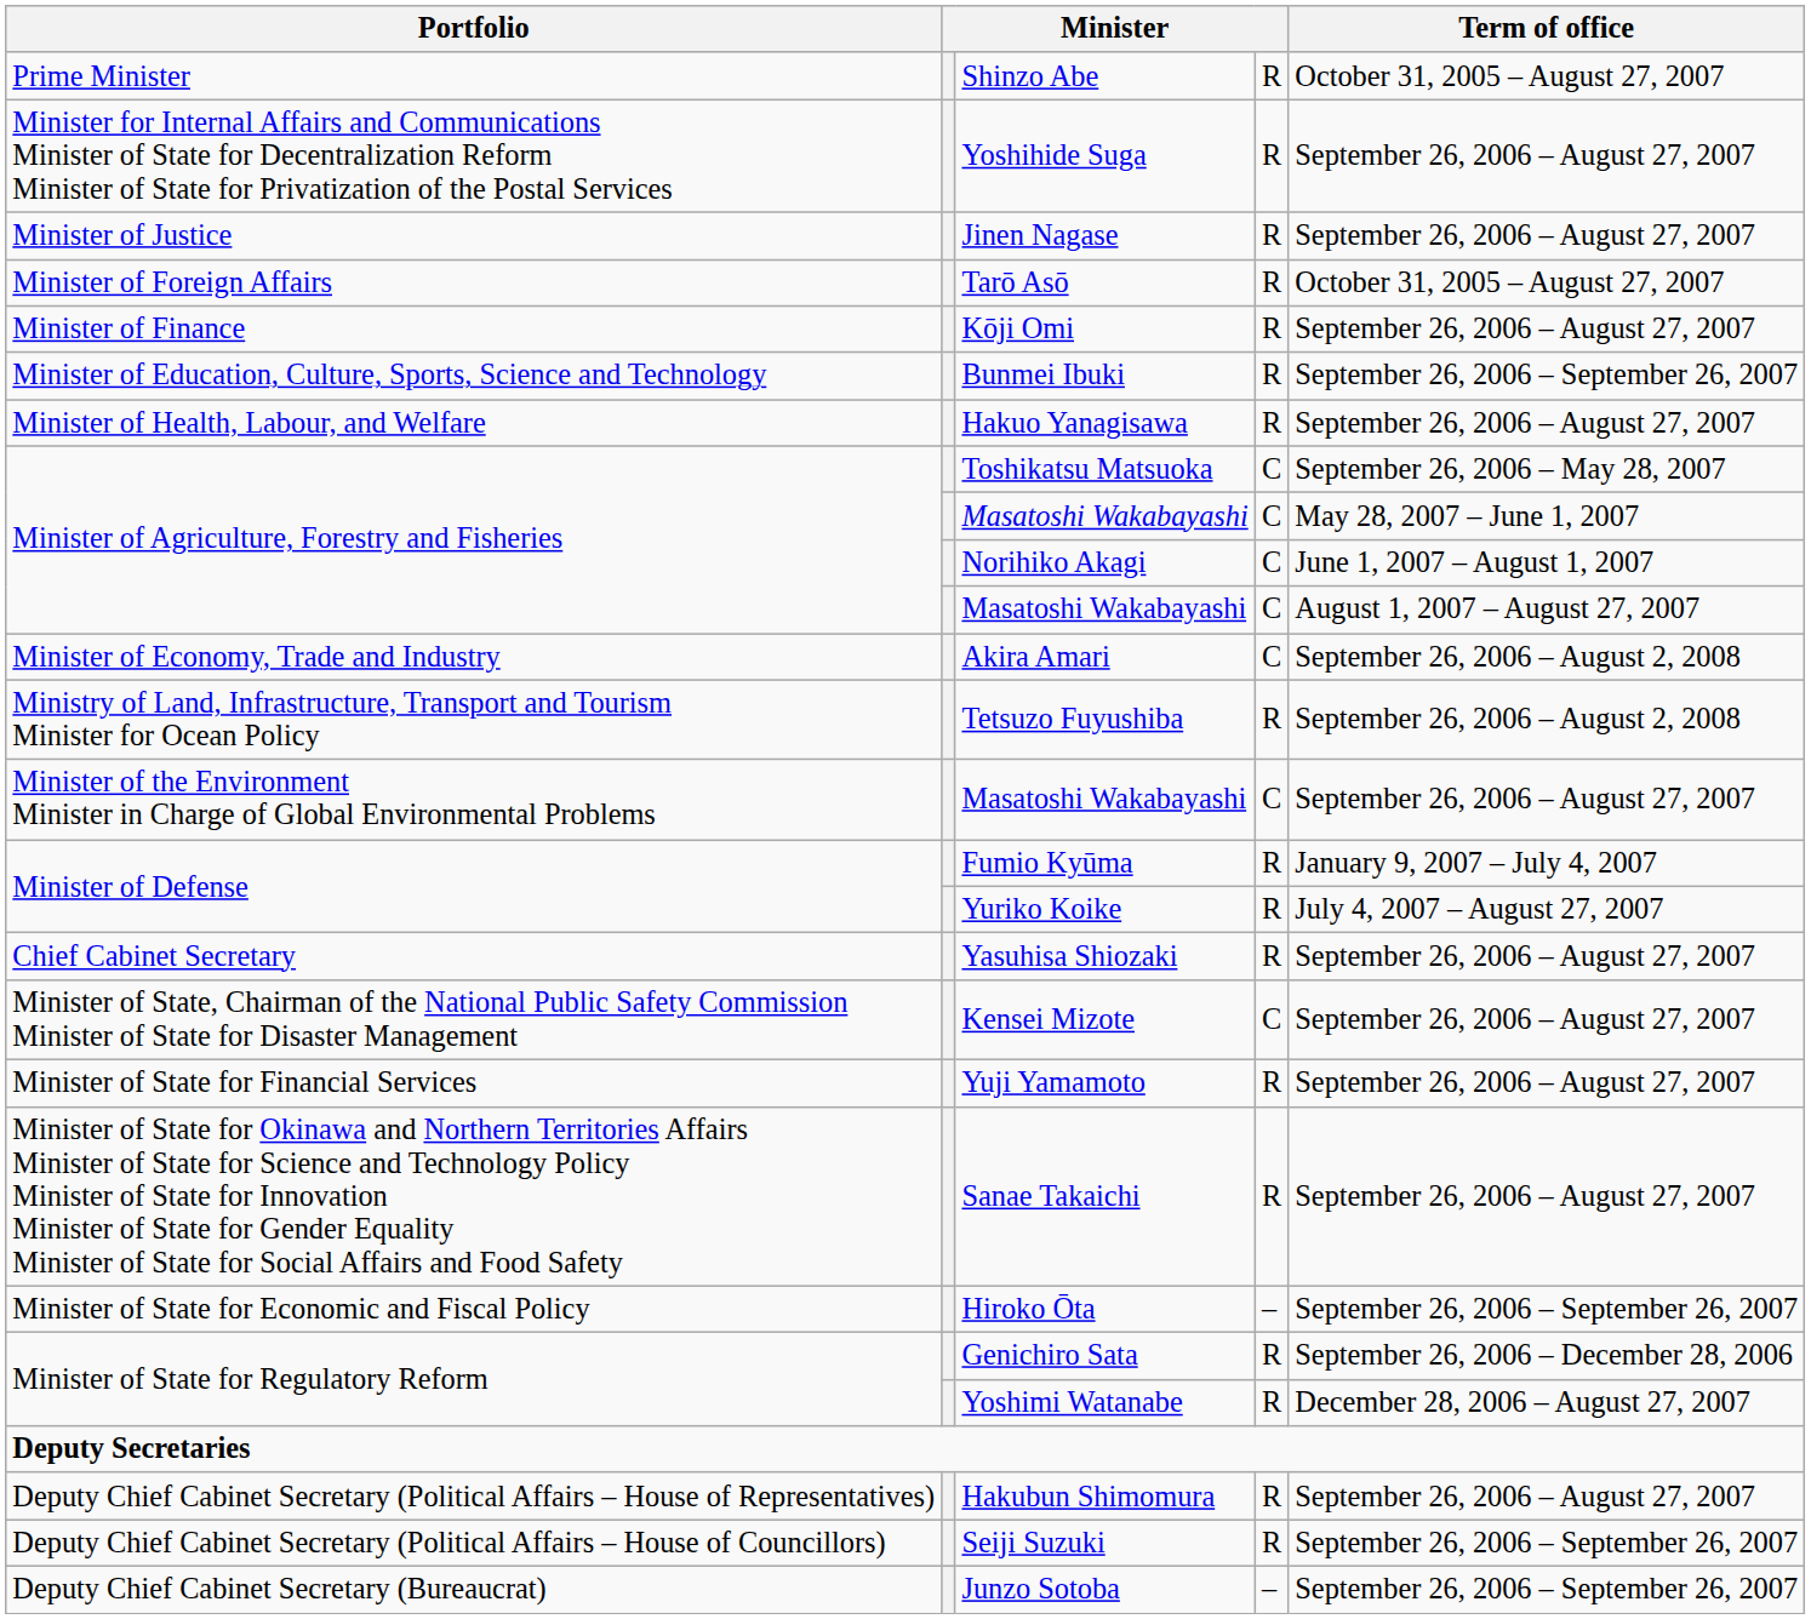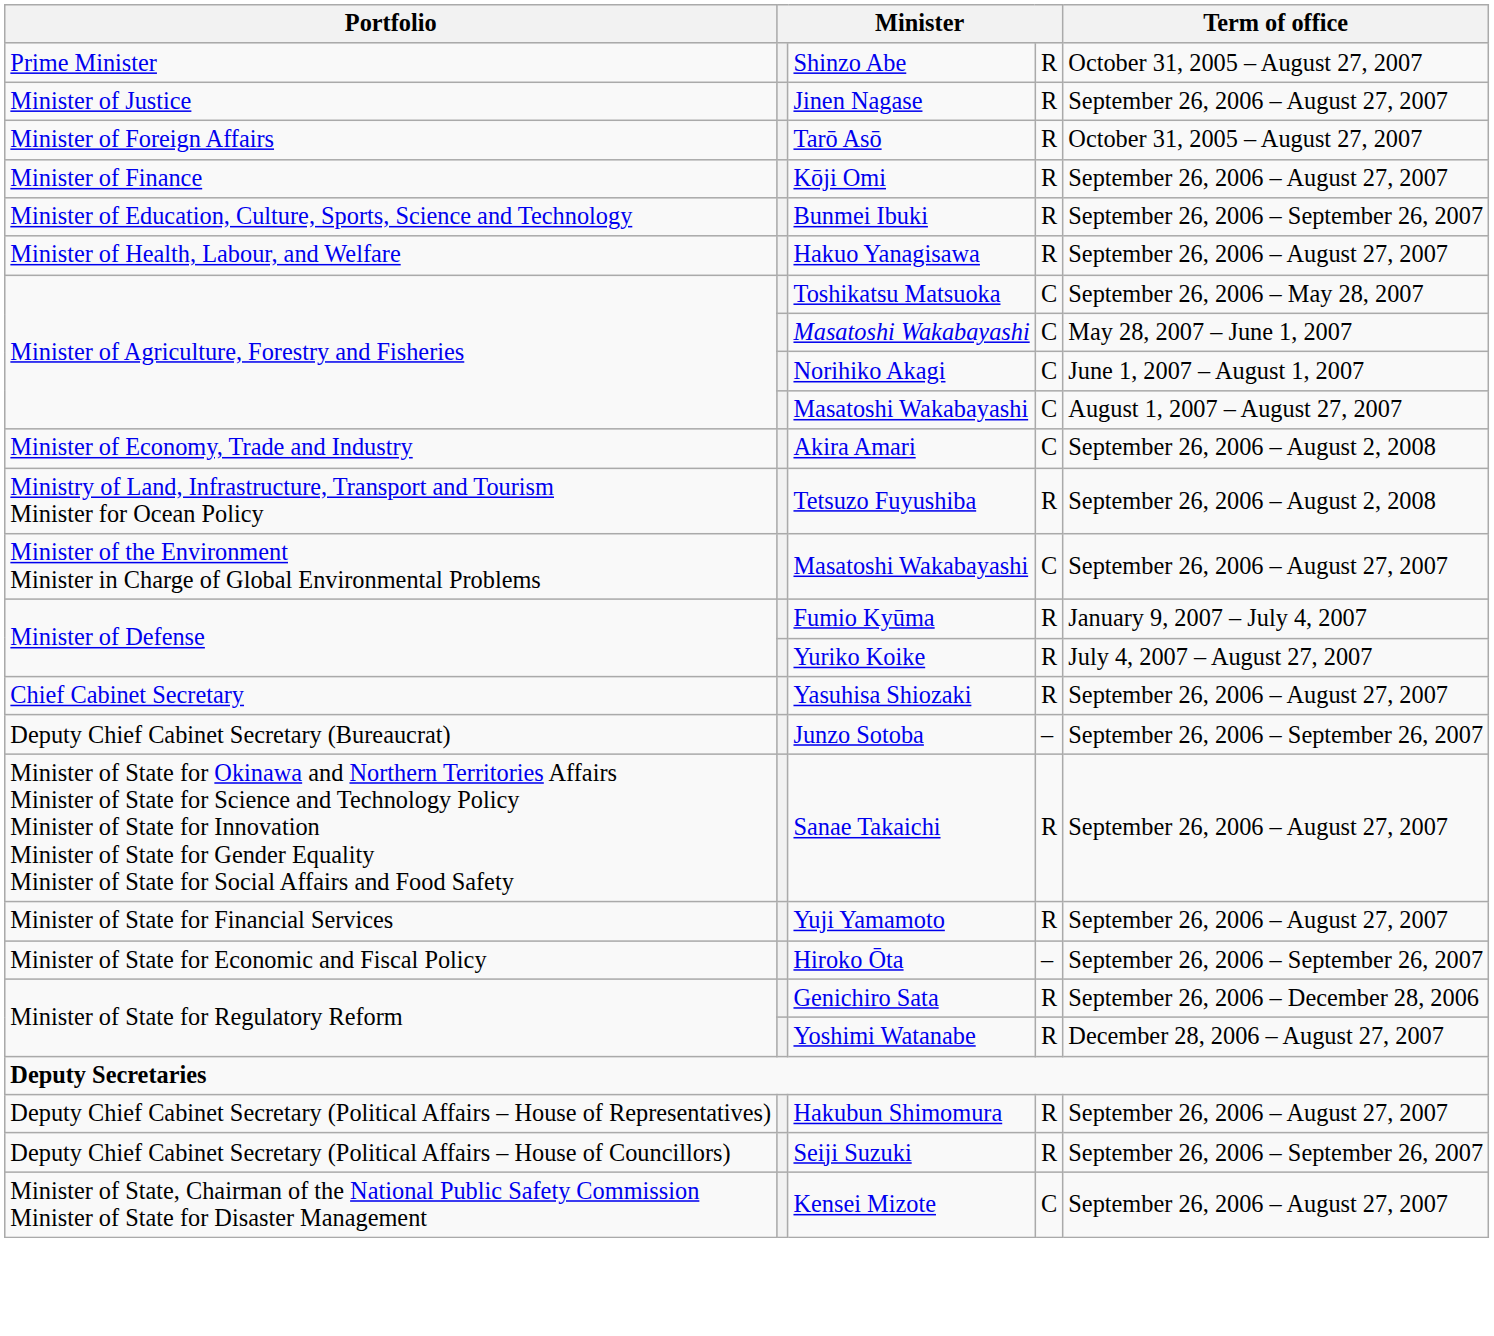- row: Minister for Internal Affairs and Communications Minister of State for Decentralization Reform Minister of State for Privatization of the Postal Services | Yoshihide Suga | R | September 26, 2006 – August 27, 2007
rows swapped: Kensei Mizote <-> Junzo Sotoba
rows swapped: Sanae Takaichi <-> Yuji Yamamoto
